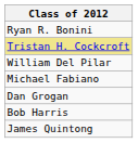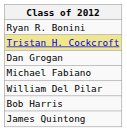row 4 | column 1: William Del Pilar -> Dan Grogan
row 6 | column 1: Dan Grogan -> William Del Pilar
